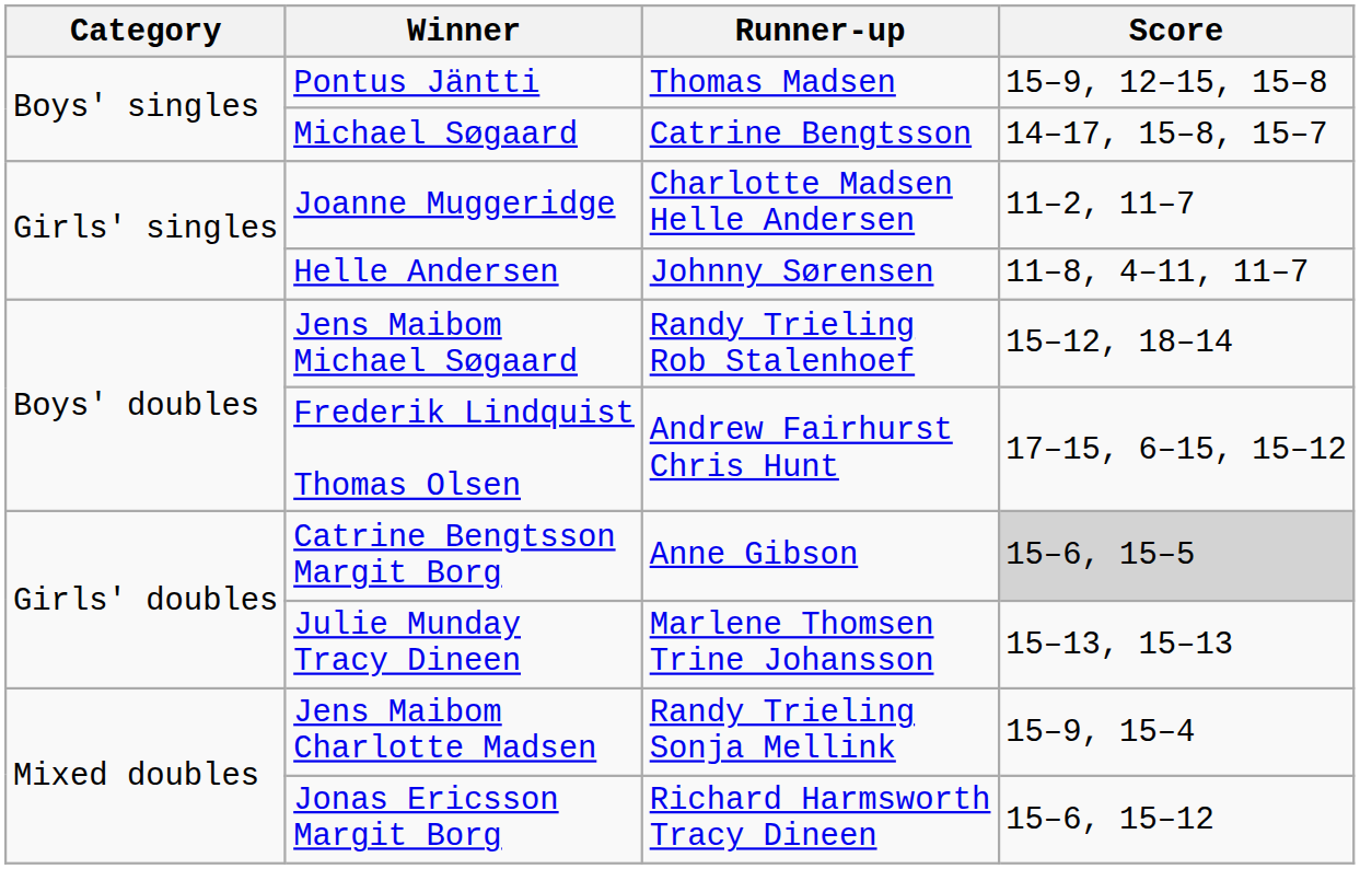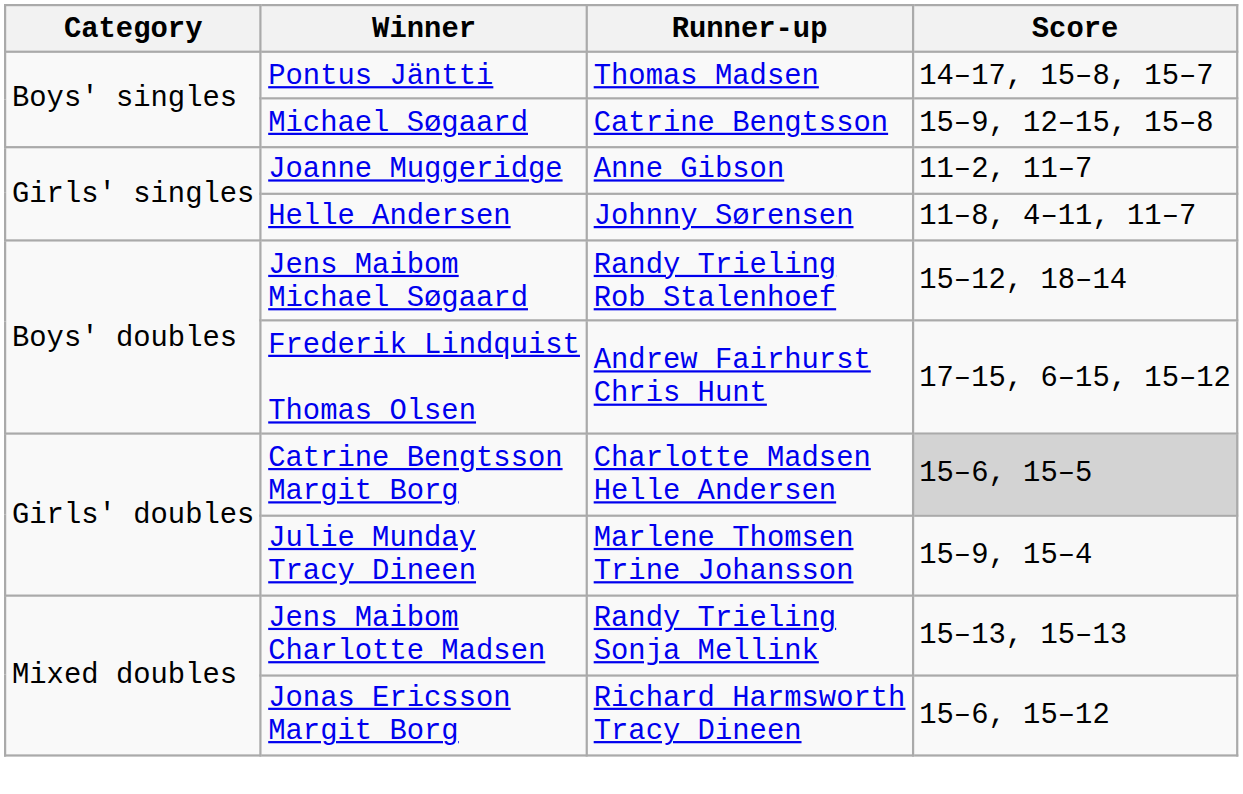Pontus Jäntti | Score: 15–9, 12–15, 15–8 -> 14–17, 15–8, 15–7
Michael Søgaard | Score: 14–17, 15–8, 15–7 -> 15–9, 12–15, 15–8
Joanne Muggeridge | Runner-up: Charlotte Madsen Helle Andersen -> Anne Gibson
Catrine Bengtsson Margit Borg | Runner-up: Anne Gibson -> Charlotte Madsen Helle Andersen
Julie Munday Tracy Dineen | Score: 15–13, 15–13 -> 15–9, 15–4
Jens Maibom Charlotte Madsen | Score: 15–9, 15–4 -> 15–13, 15–13
